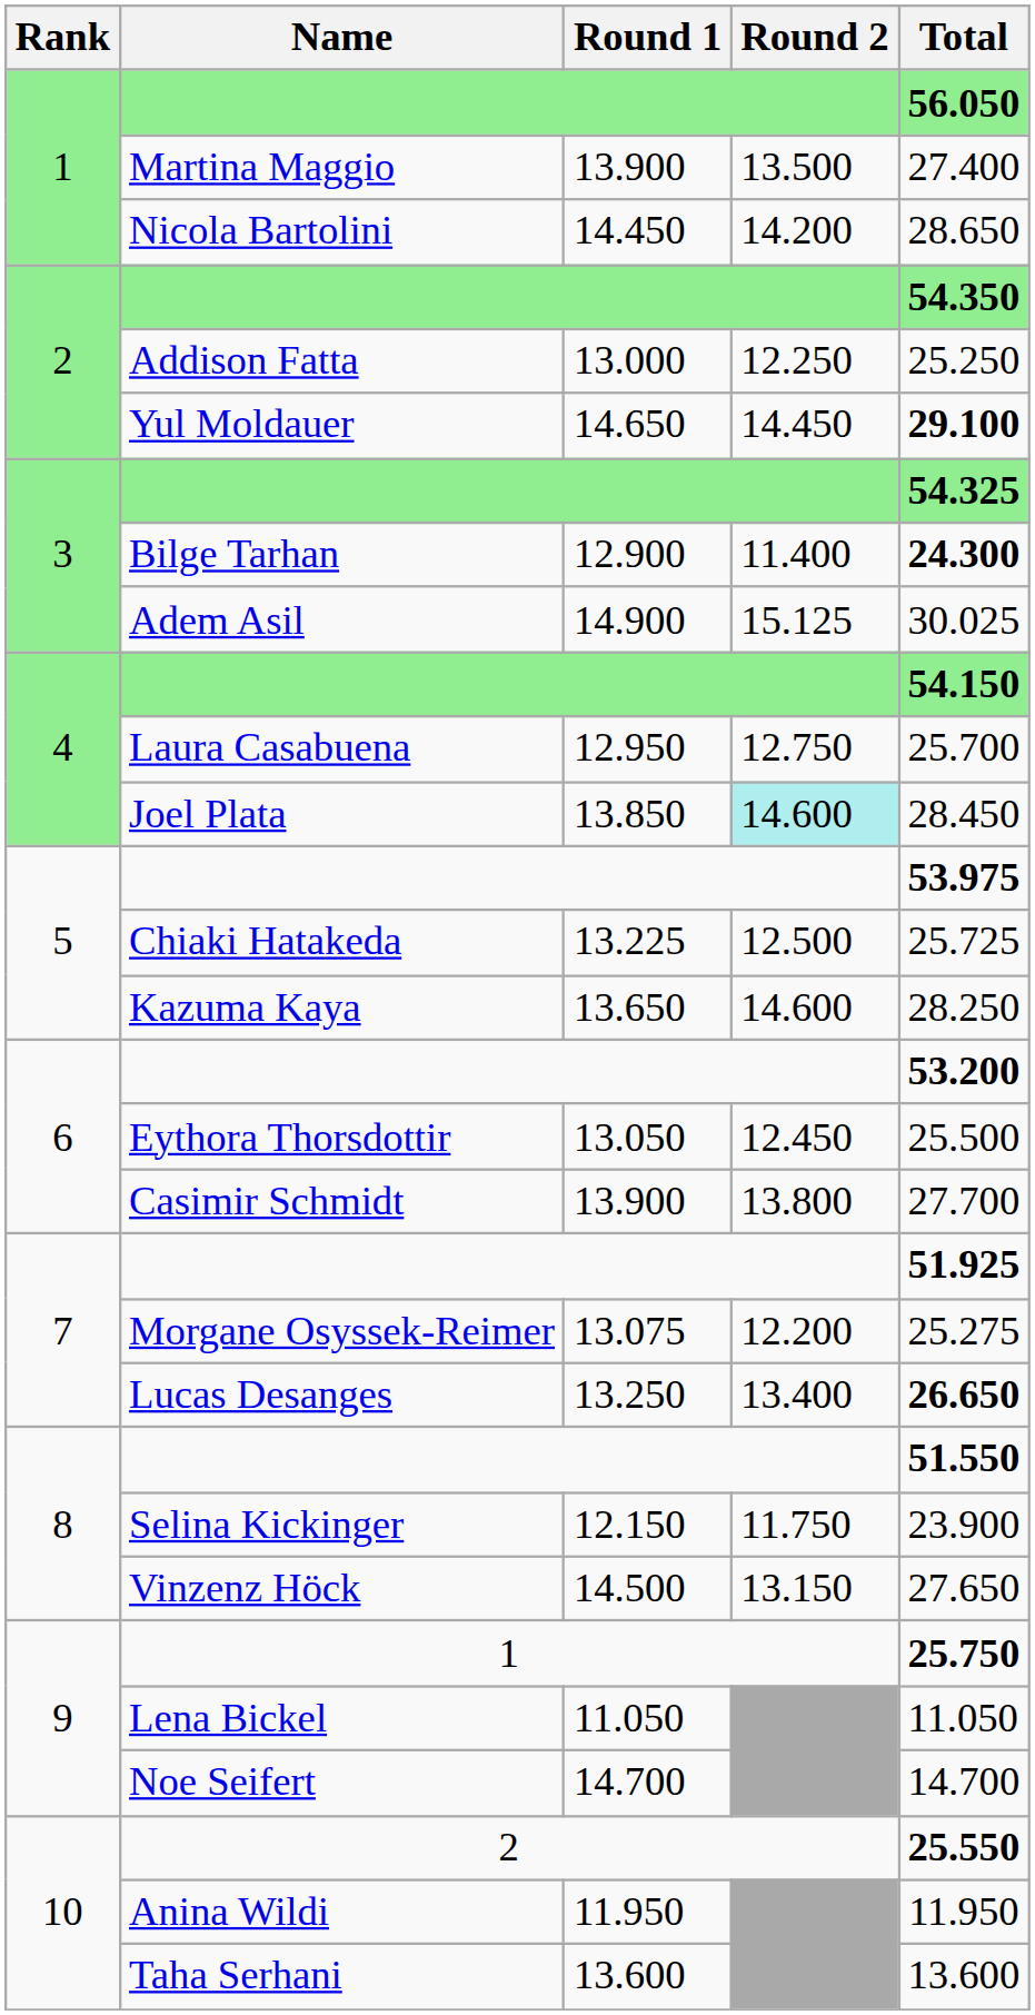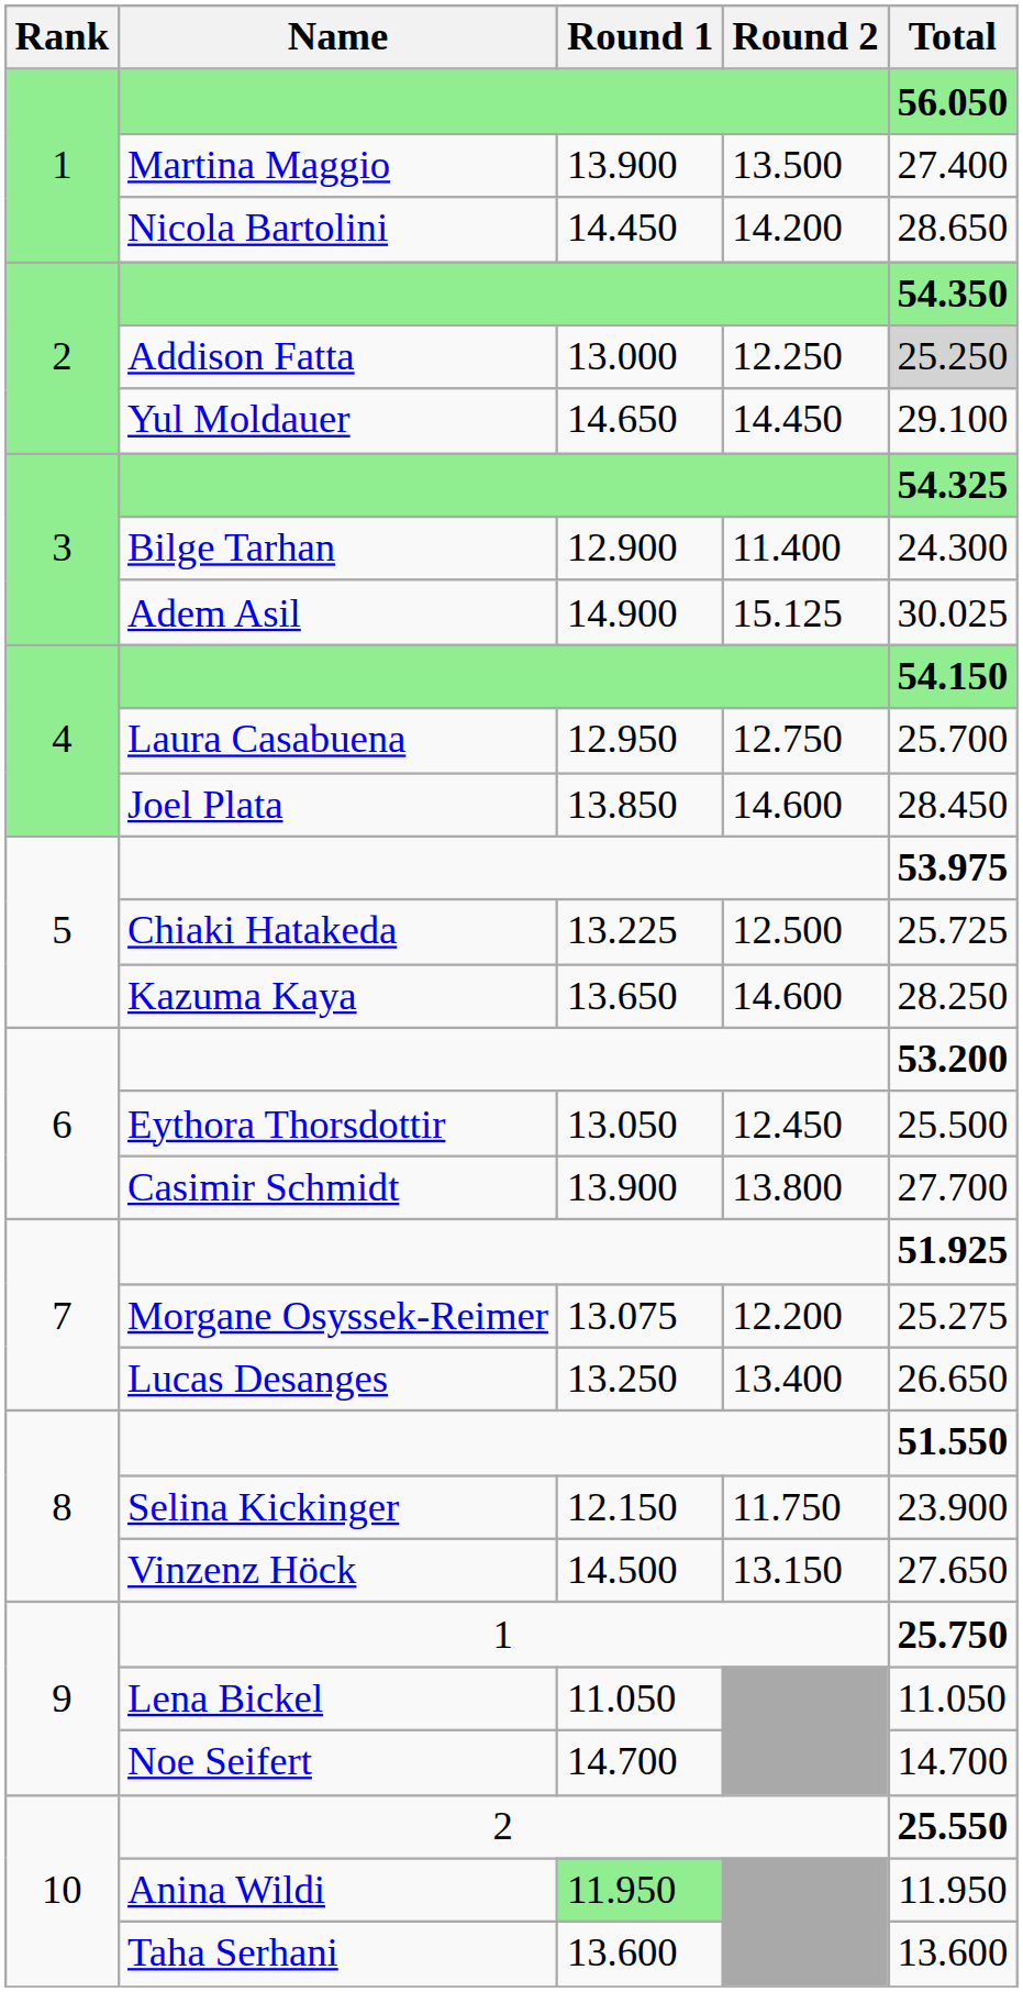Addison Fatta | Total: no background -> lightgrey background
Yul Moldauer | Total: bold -> normal
Bilge Tarhan | Total: bold -> normal
Joel Plata | Round 2: paleturquoise background -> no background
Lucas Desanges | Total: bold -> normal
Anina Wildi | Round 1: no background -> lightgreen background
